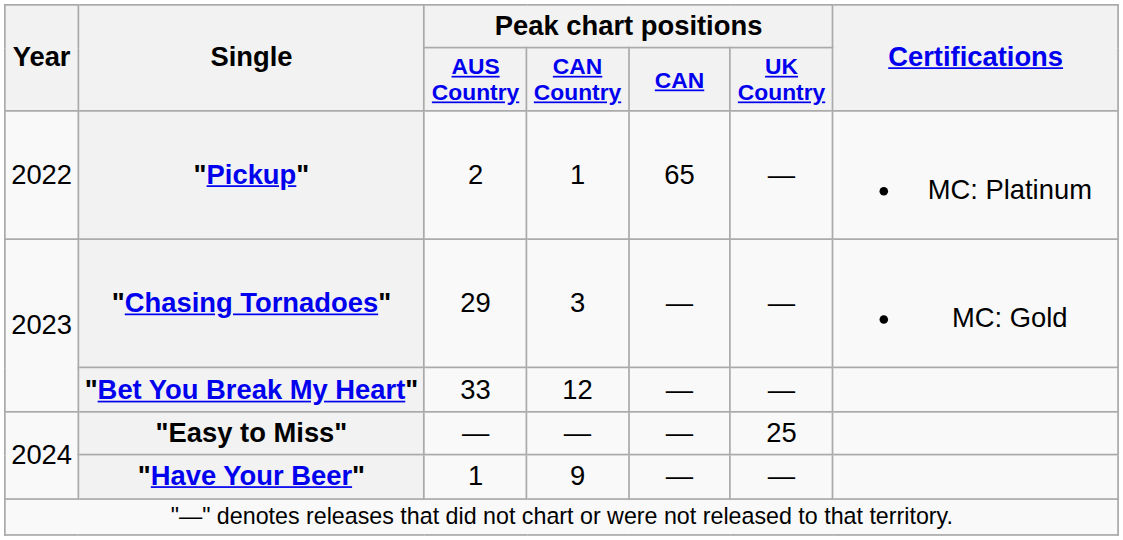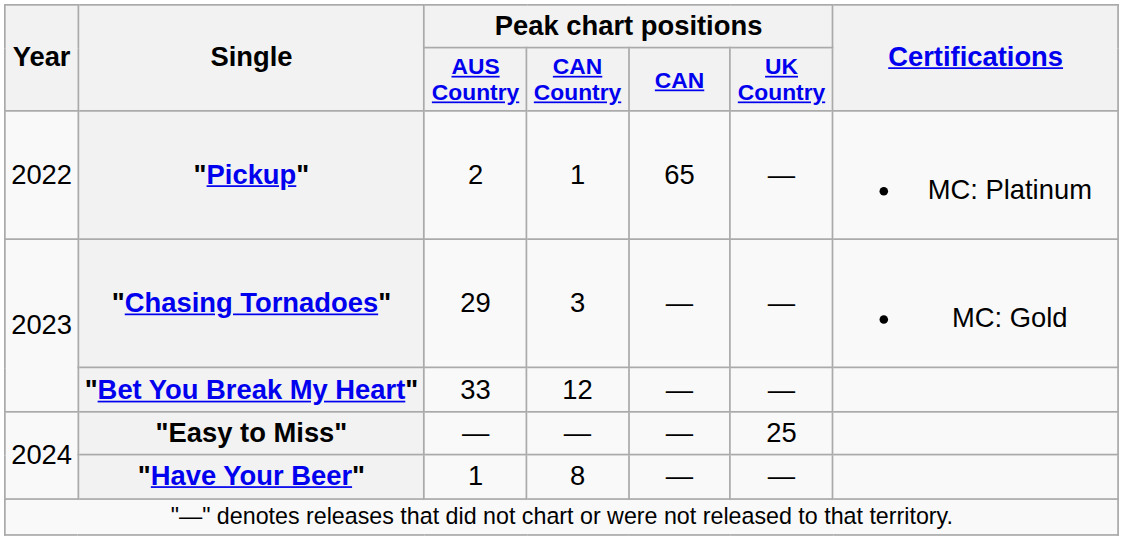"Have Your Beer" | Peak chart positions / CAN Country: 9 -> 8
